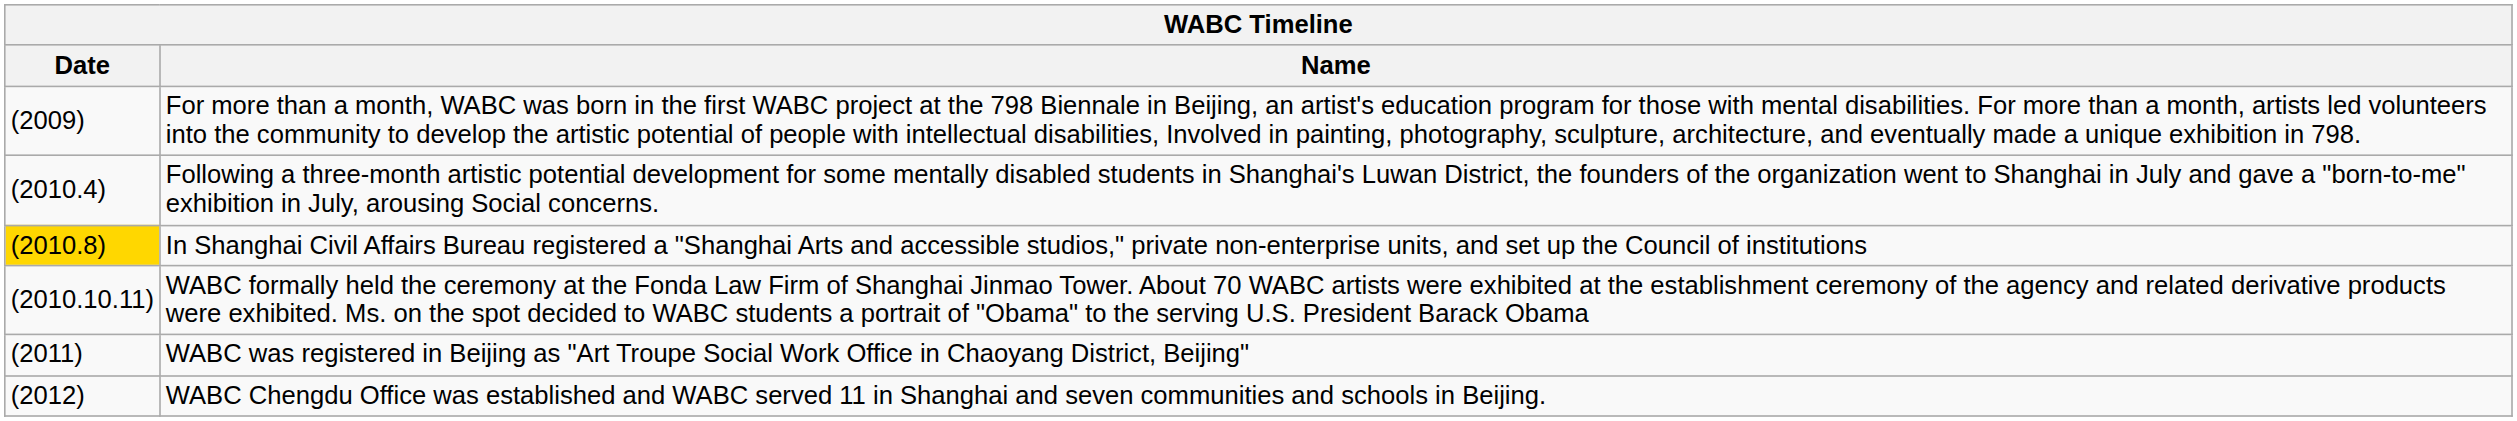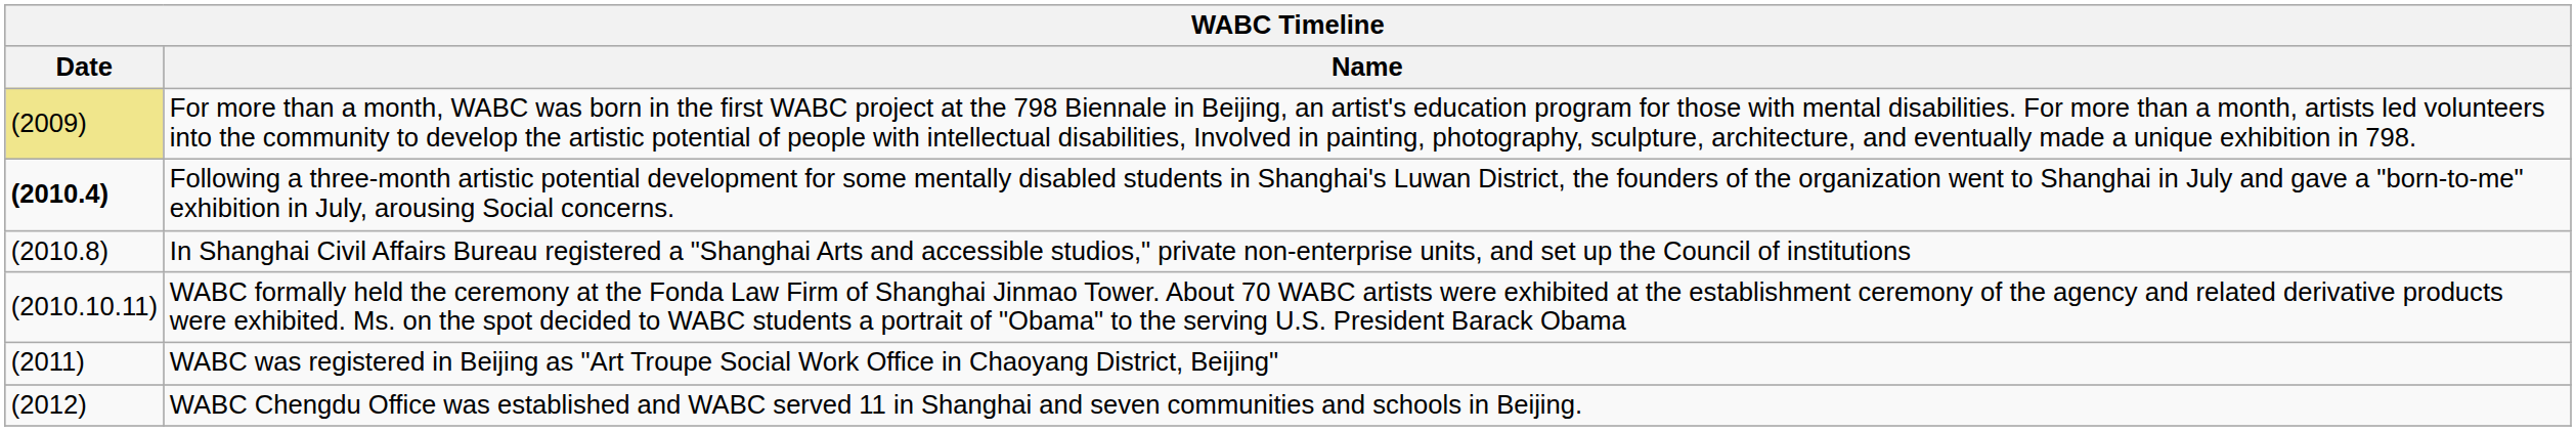row 3 | Date: no background -> khaki background
row 4 | Date: normal -> bold
row 5 | Date: gold background -> no background
